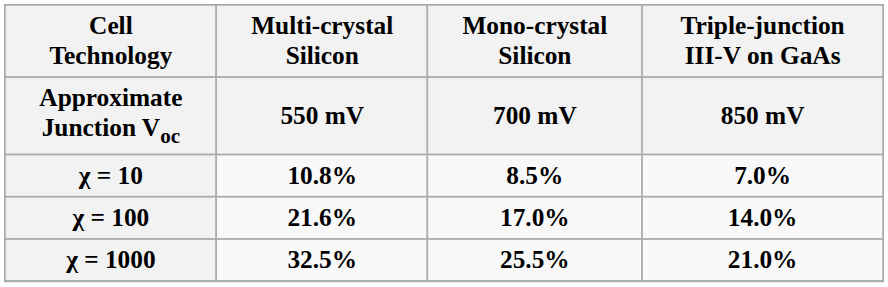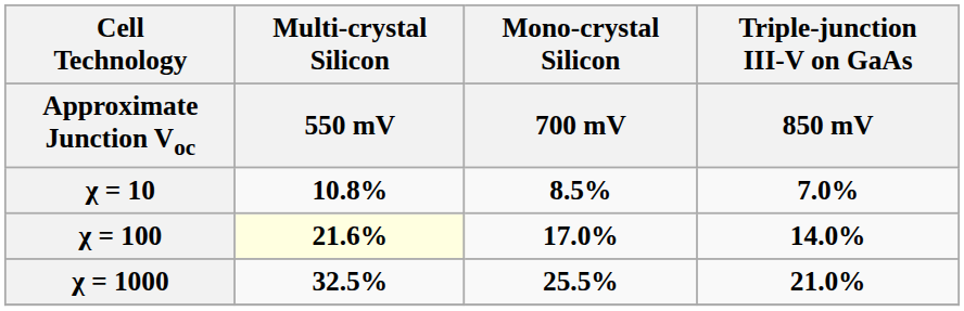χ = 100 | Multi-crystal Silicon / 550 mV: no background -> lightyellow background
